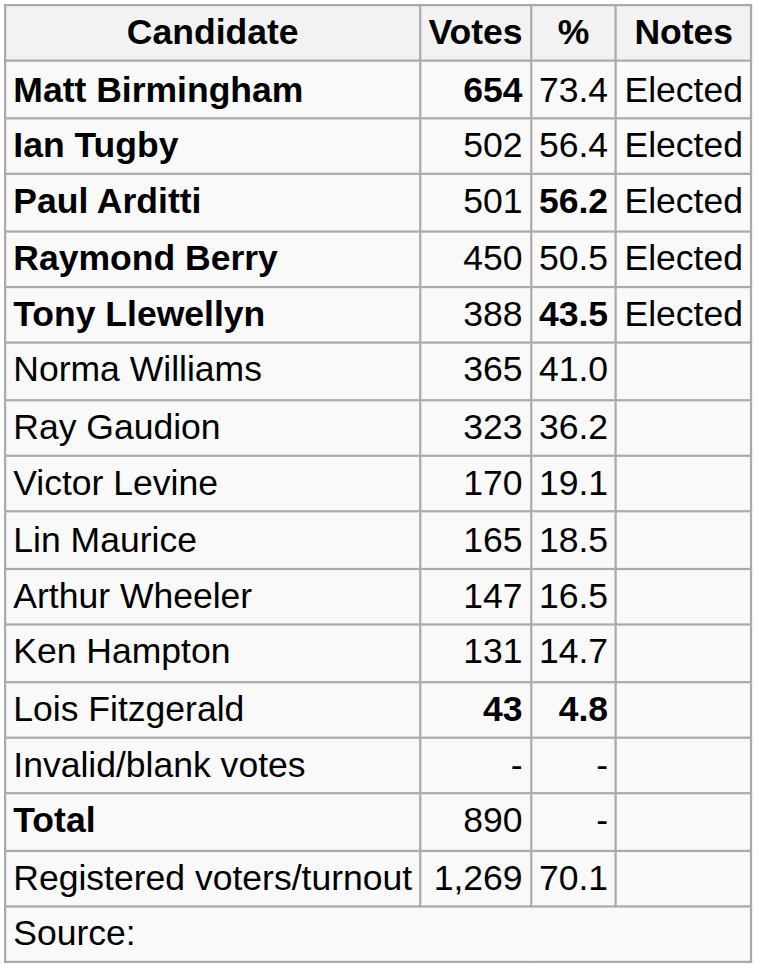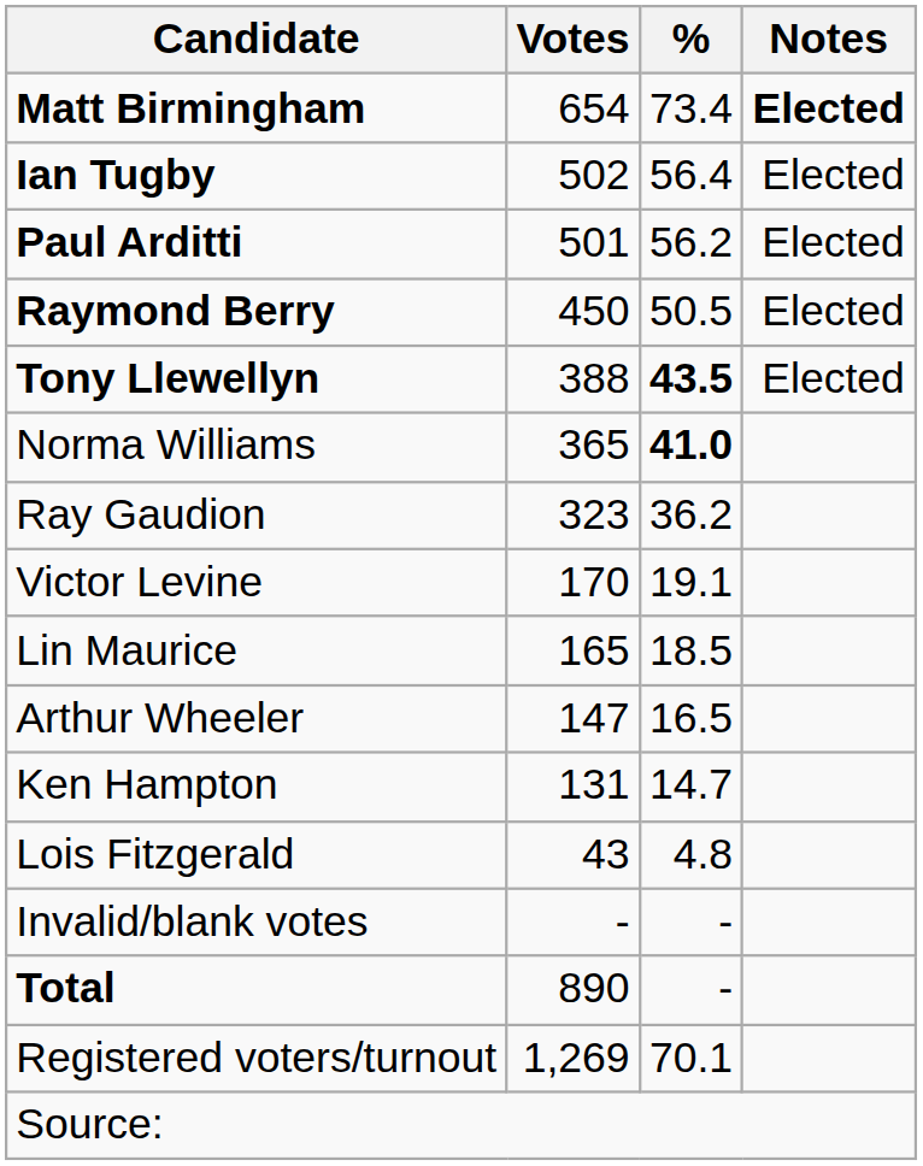Matt Birmingham | Votes: bold -> normal
Matt Birmingham | Notes: normal -> bold
Paul Arditti | %: bold -> normal
Norma Williams | %: normal -> bold
Lois Fitzgerald | Votes: bold -> normal
Lois Fitzgerald | %: bold -> normal
